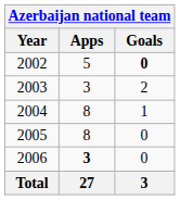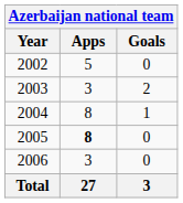2002 | Goals: bold -> normal
2005 | Apps: normal -> bold
2006 | Apps: bold -> normal
